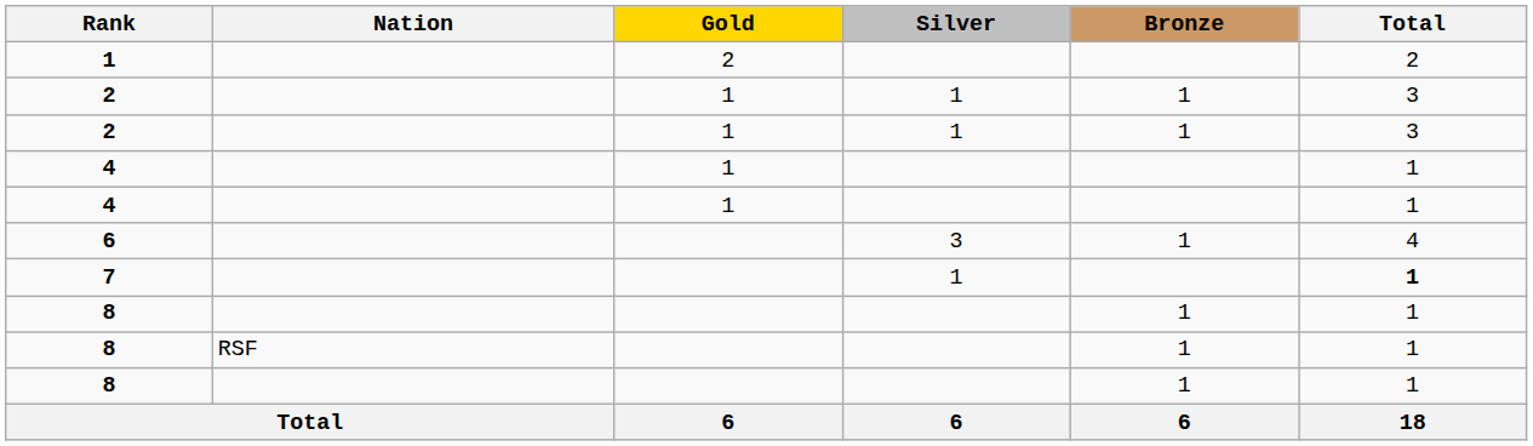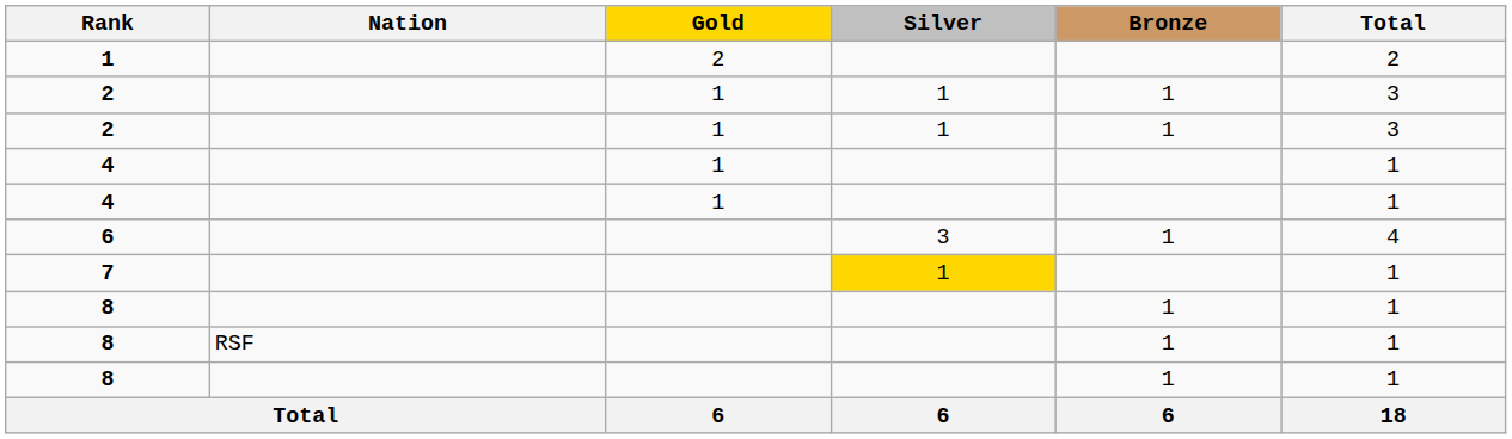7 | Silver: no background -> gold background
7 | Total: bold -> normal
